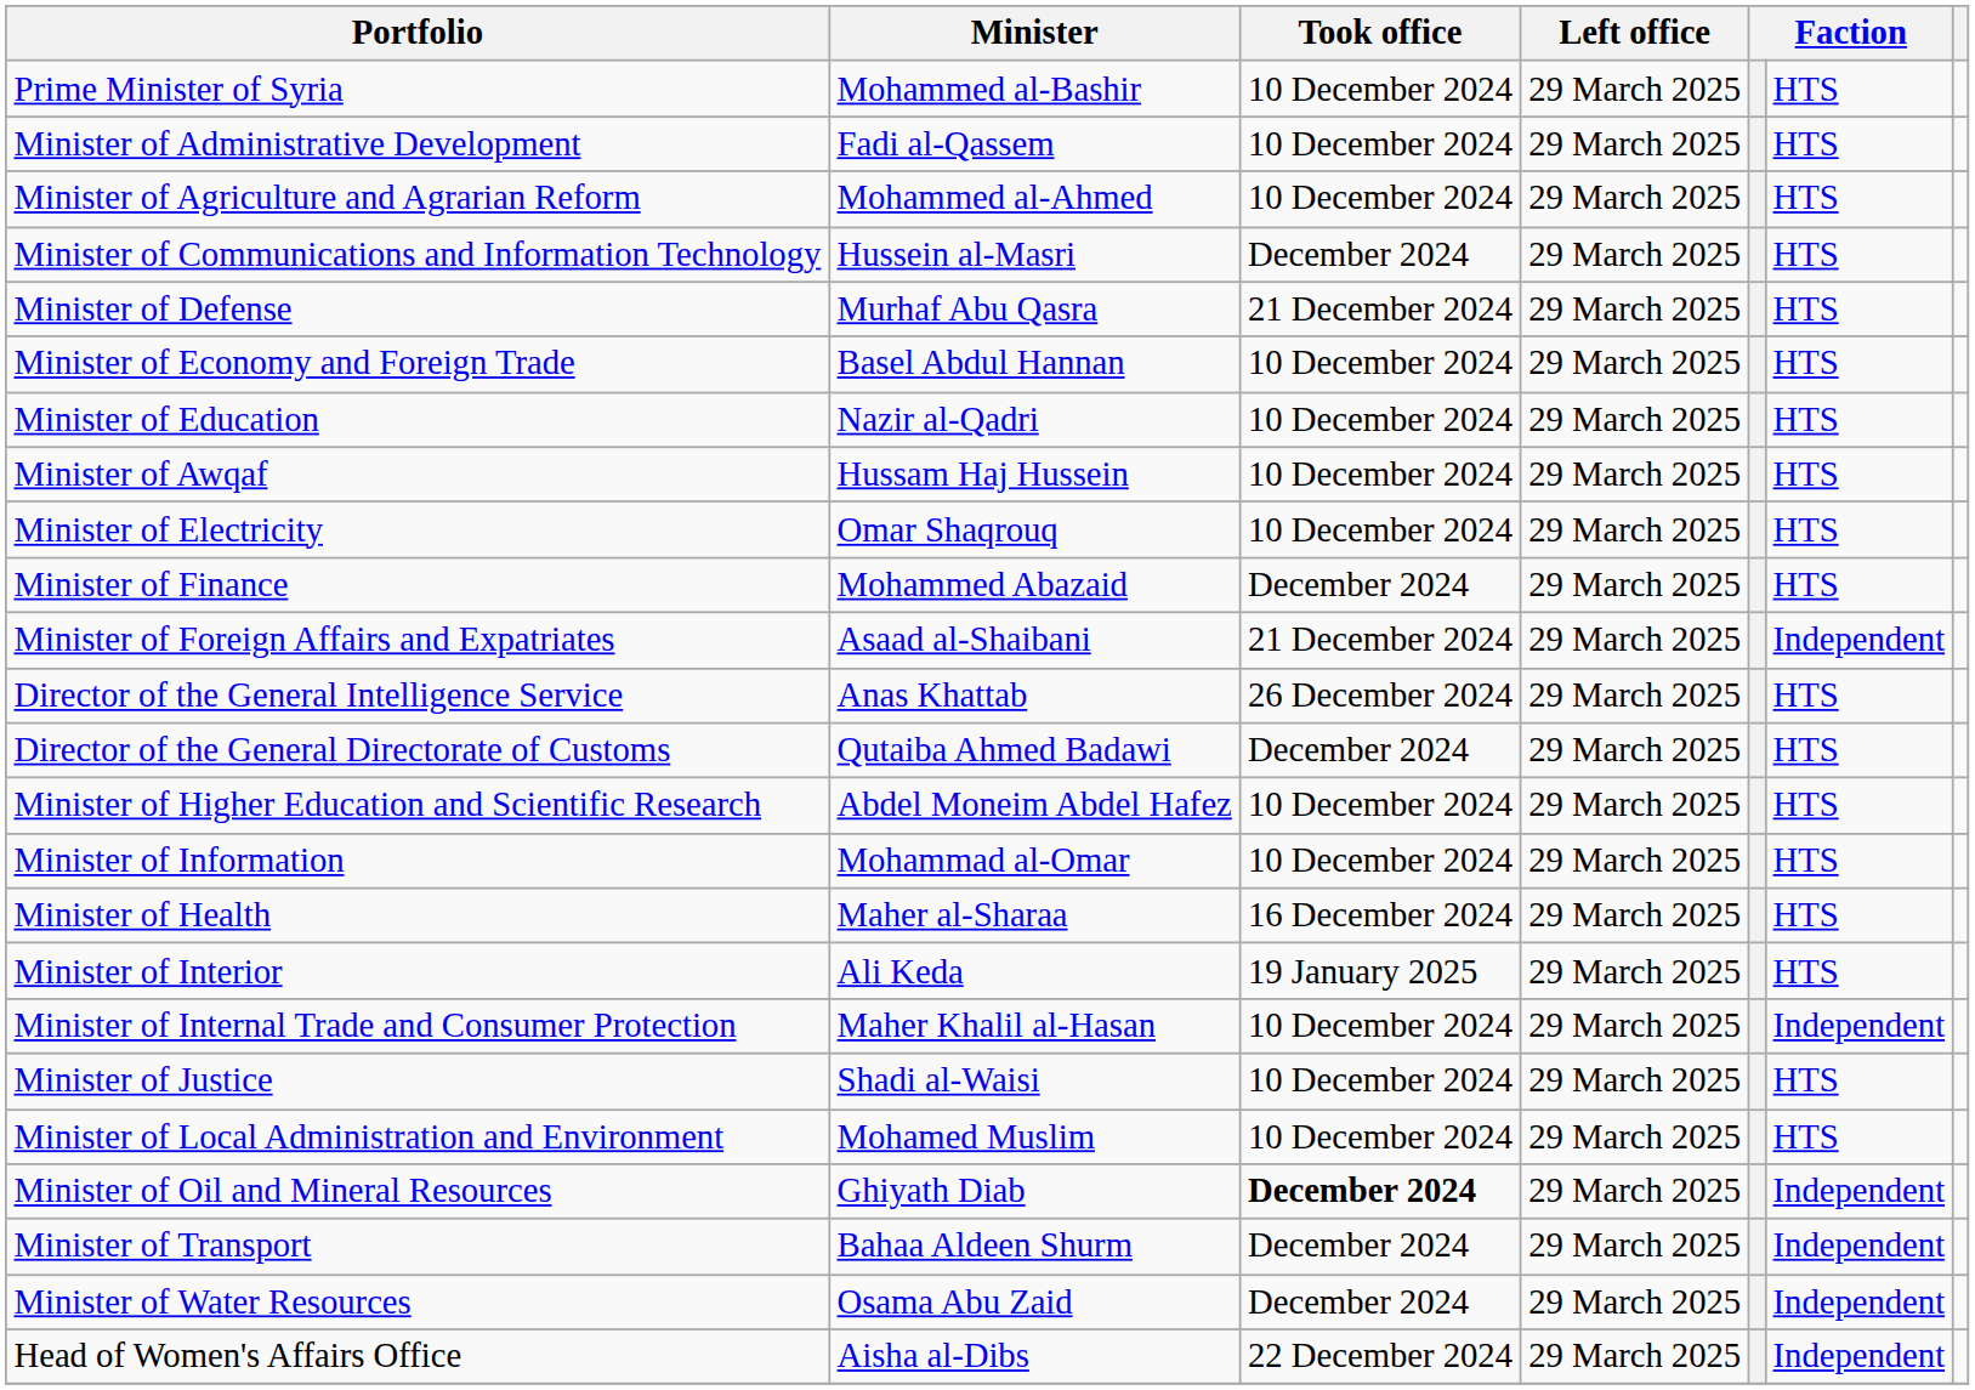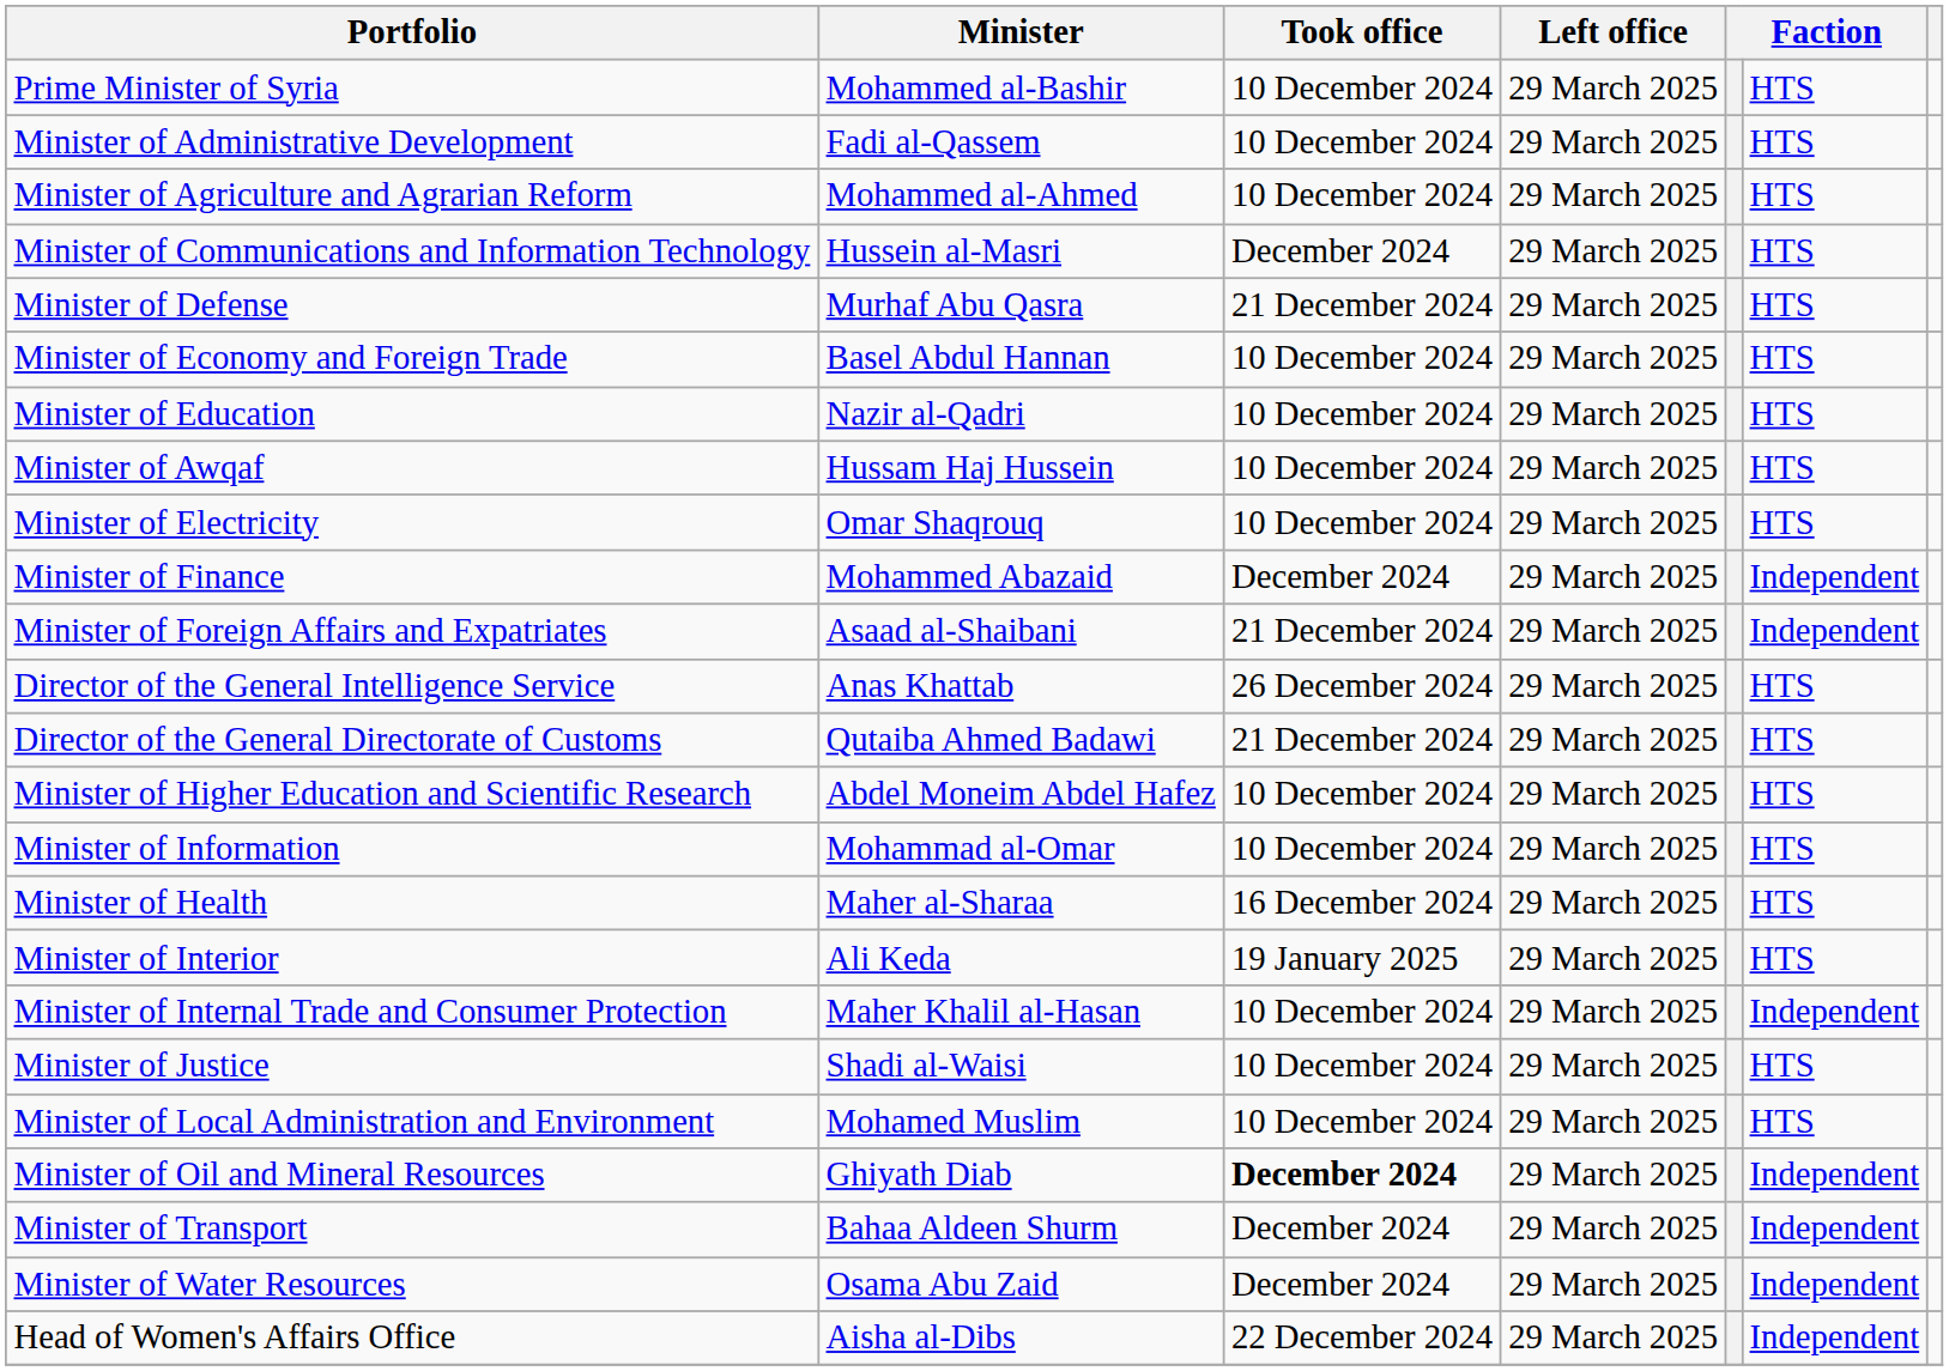Minister of Finance | column 6: HTS -> Independent
Director of the General Directorate of Customs | Took office: December 2024 -> 21 December 2024
